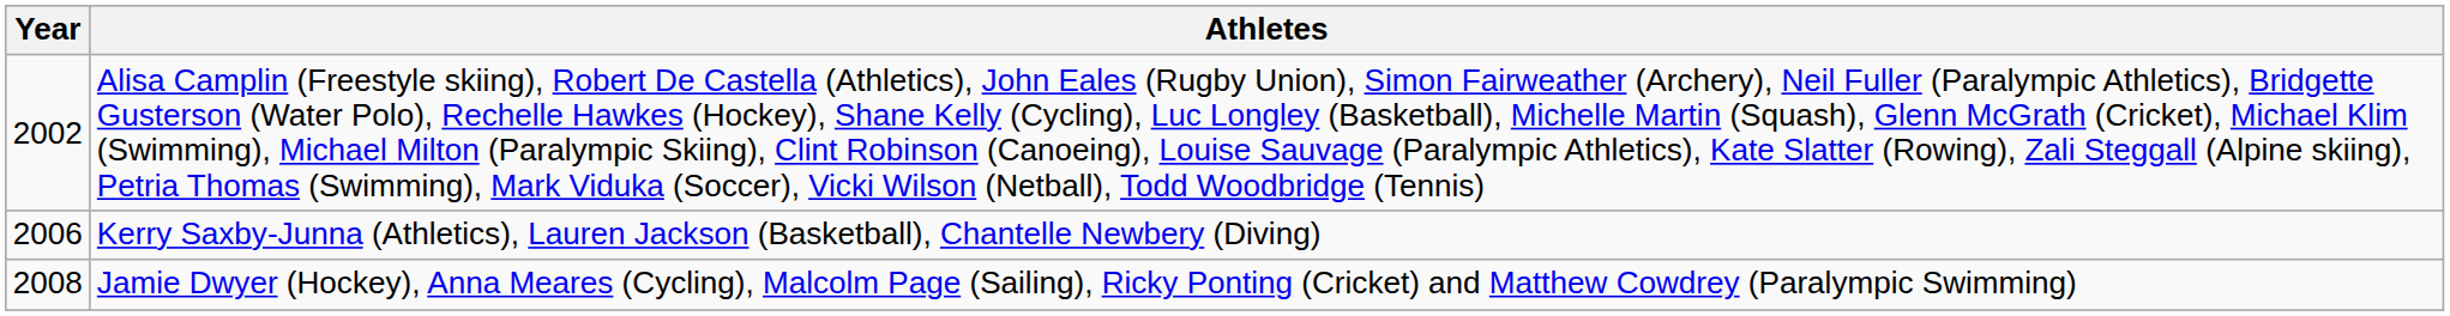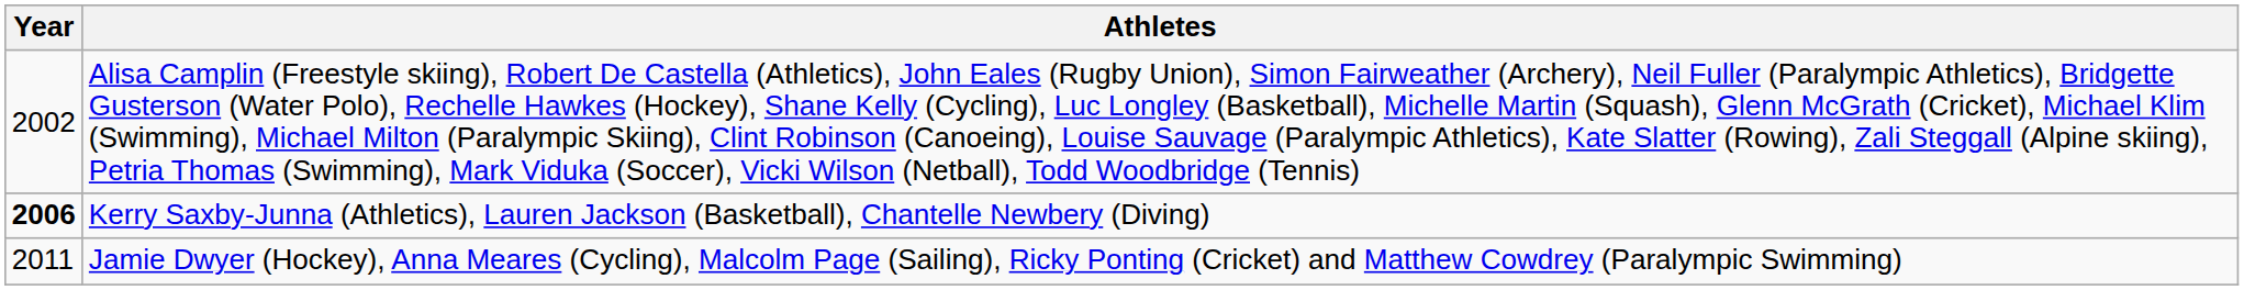row 3 | Year: normal -> bold
row 4 | Year: 2008 -> 2011
